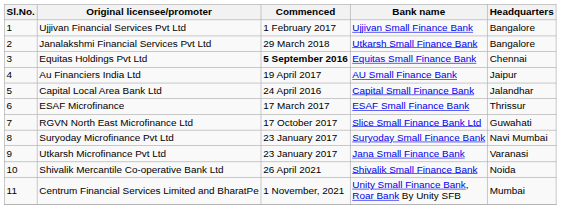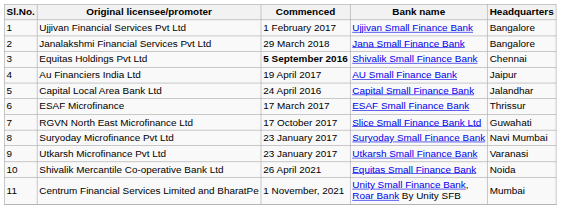Janalakshmi Financial Services Pvt Ltd | Bank name: Utkarsh Small Finance Bank -> Jana Small Finance Bank
Equitas Holdings Pvt Ltd | Bank name: Equitas Small Finance Bank -> Shivalik Small Finance Bank
Utkarsh Microfinance Pvt Ltd | Bank name: Jana Small Finance Bank -> Utkarsh Small Finance Bank
Shivalik Mercantile Co-operative Bank Ltd | Bank name: Shivalik Small Finance Bank -> Equitas Small Finance Bank
